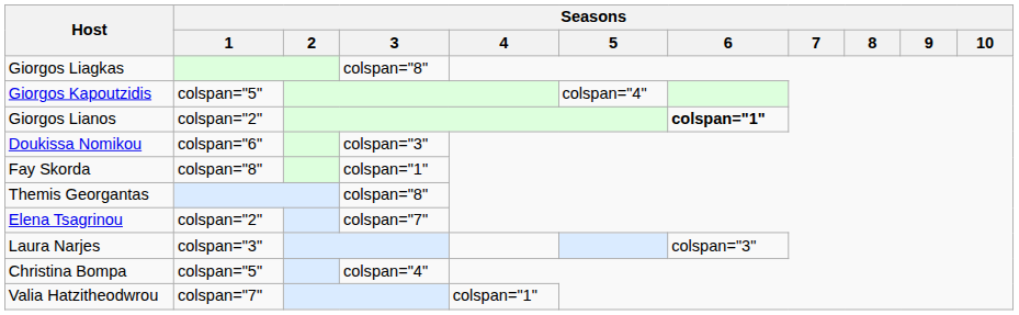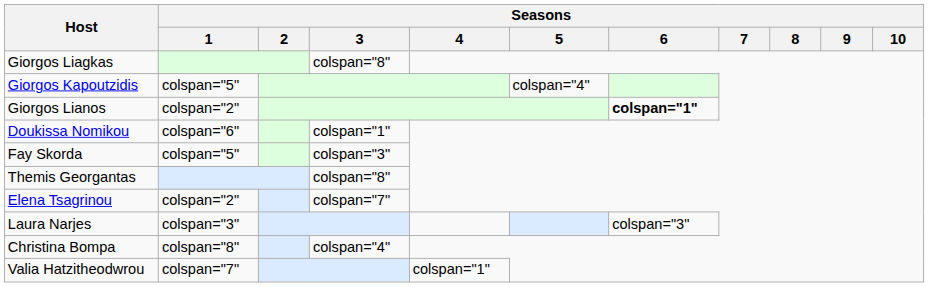Doukissa Nomikou | Seasons / 3: colspan="3" -> colspan="1"
Fay Skorda | Seasons / 1: colspan="8" -> colspan="5"
Fay Skorda | Seasons / 3: colspan="1" -> colspan="3"
Christina Bompa | Seasons / 1: colspan="5" -> colspan="8"
